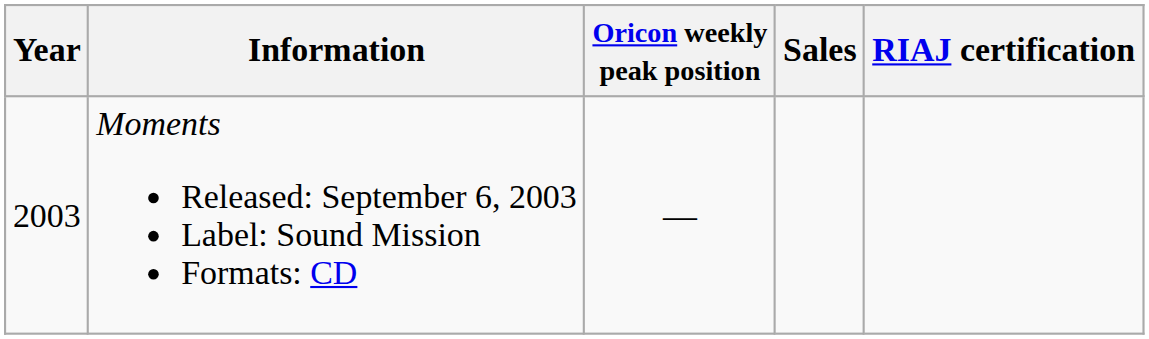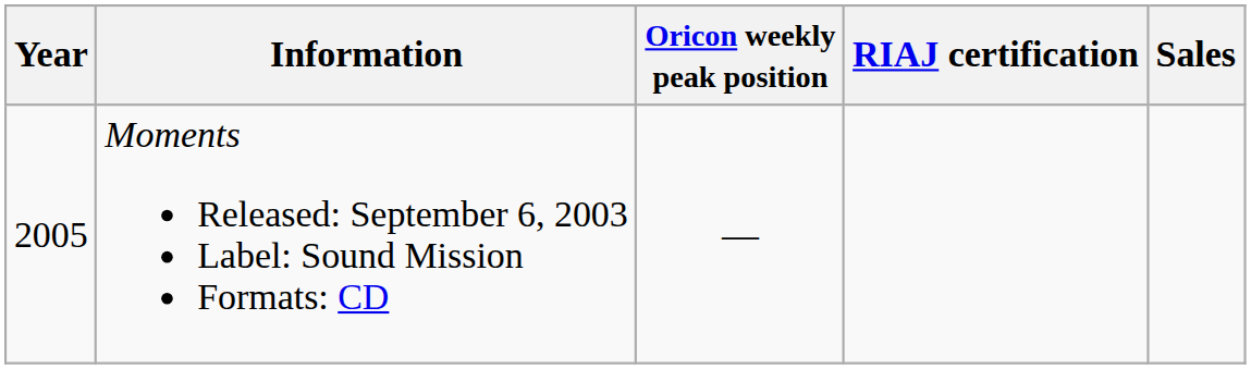columns swapped: Sales <-> RIAJ certification
row 2 | Year: 2003 -> 2005
